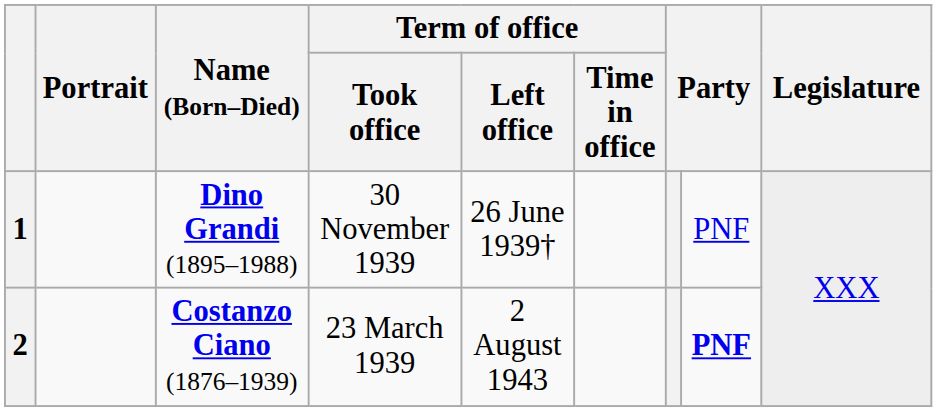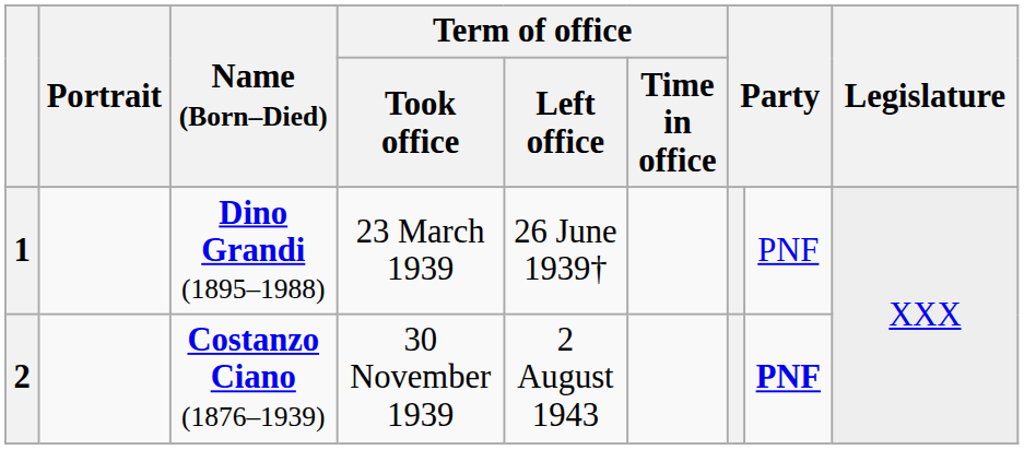1 | Term of office / Took office: 30 November 1939 -> 23 March 1939
2 | Term of office / Took office: 23 March 1939 -> 30 November 1939
